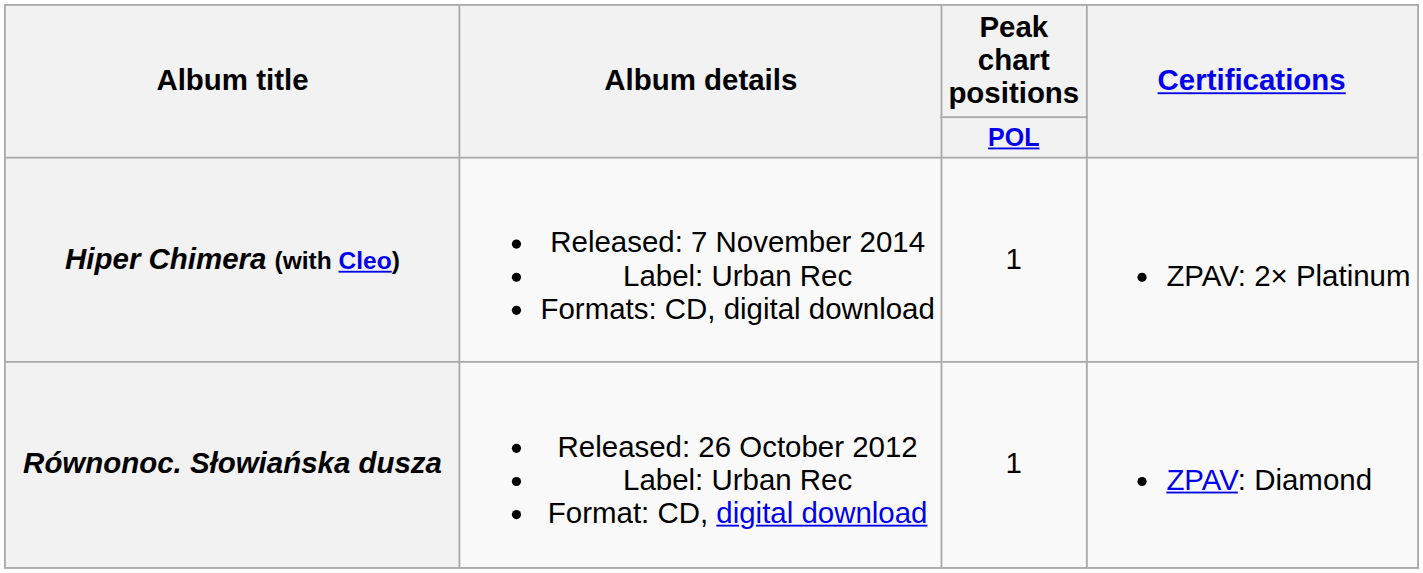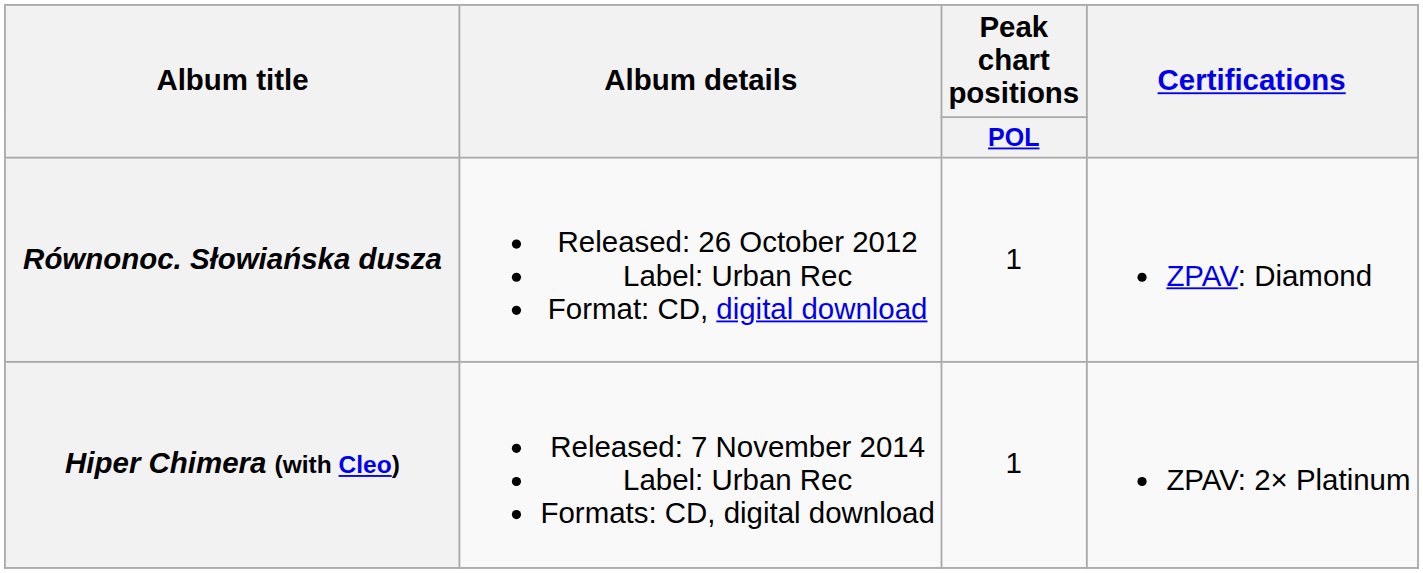rows swapped: Równonoc. Słowiańska dusza <-> Hiper Chimera (with Cleo)
